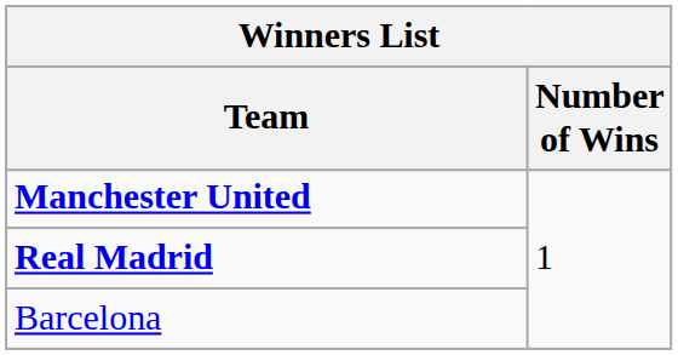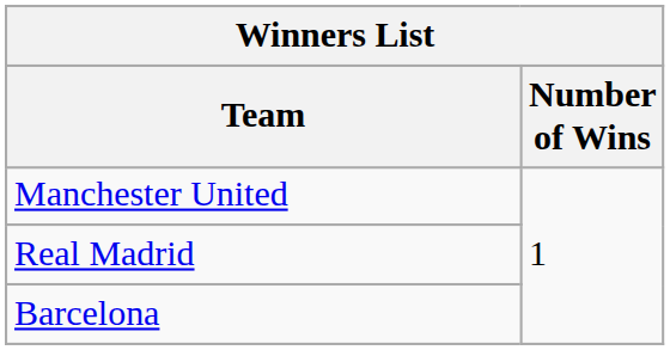Manchester United | Team: bold -> normal
Real Madrid | Team: bold -> normal
